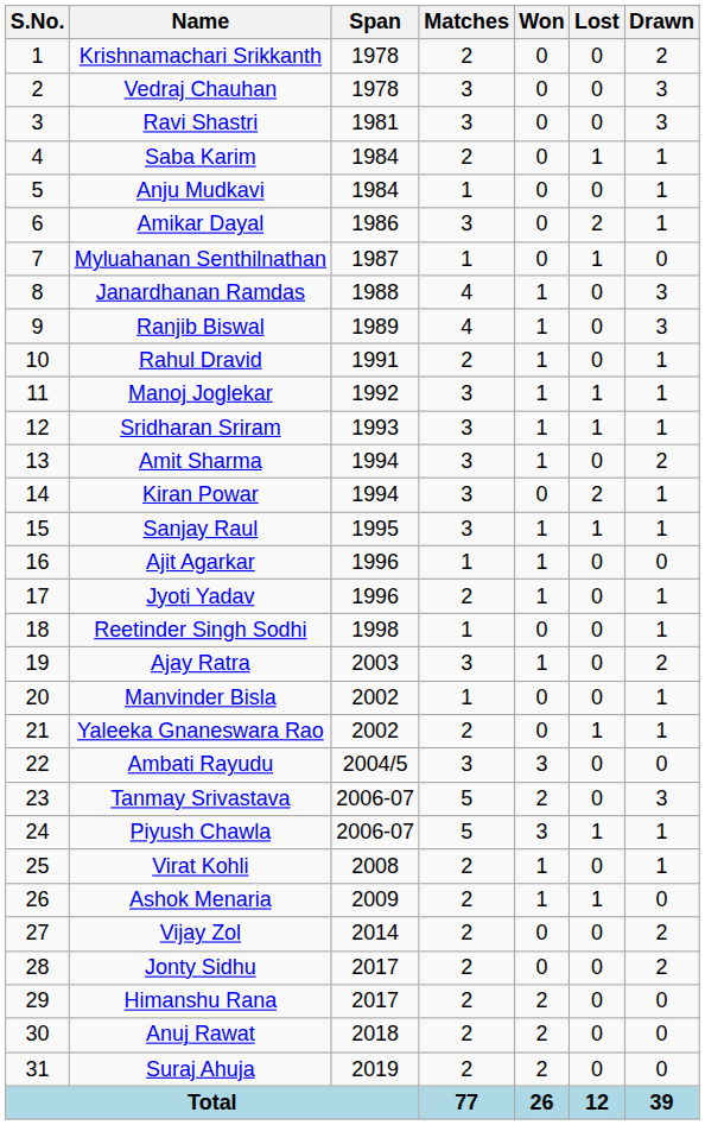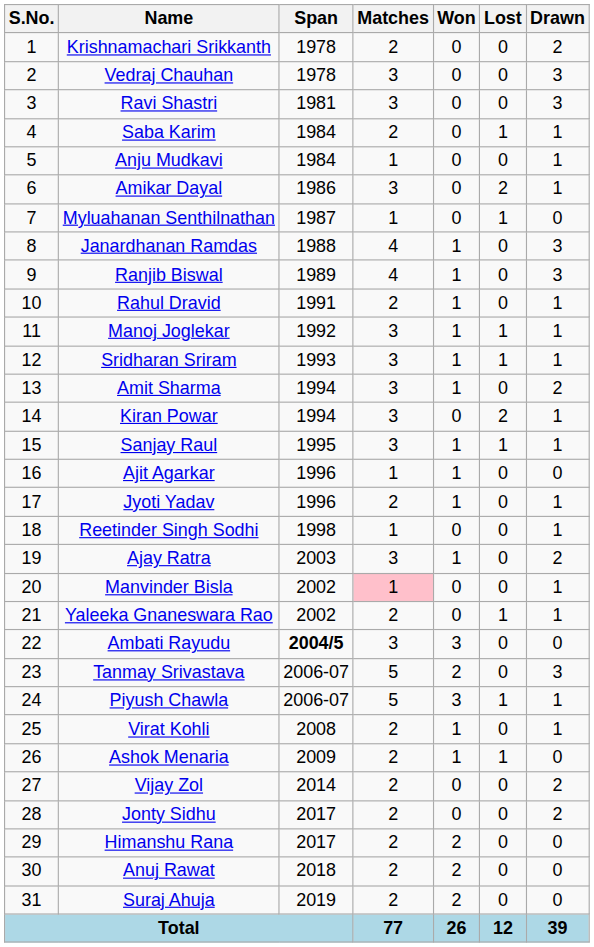Manvinder Bisla | Matches: no background -> pink background
Ambati Rayudu | Span: normal -> bold
